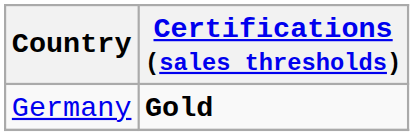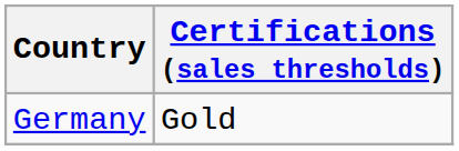Germany | Certifications (sales thresholds): bold -> normal
